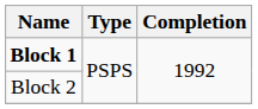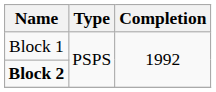Block 1 | Name: bold -> normal
Block 2 | Name: normal -> bold
